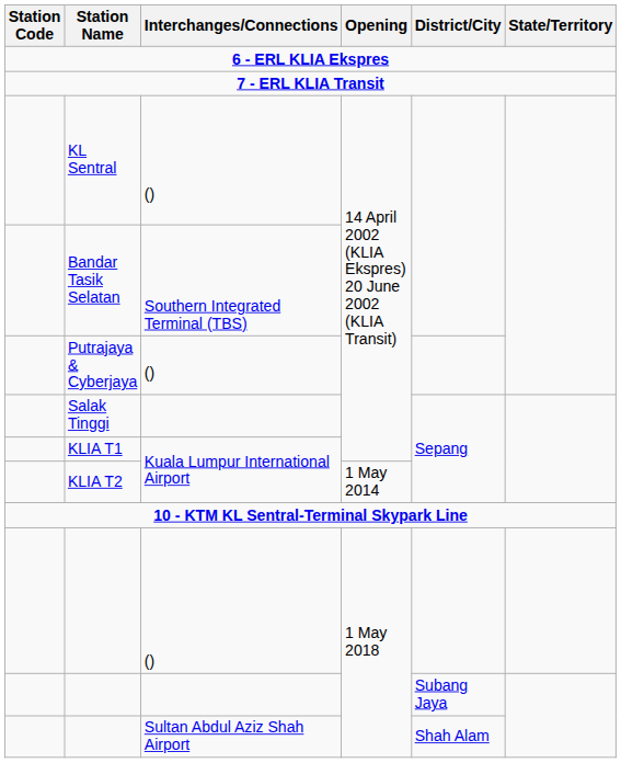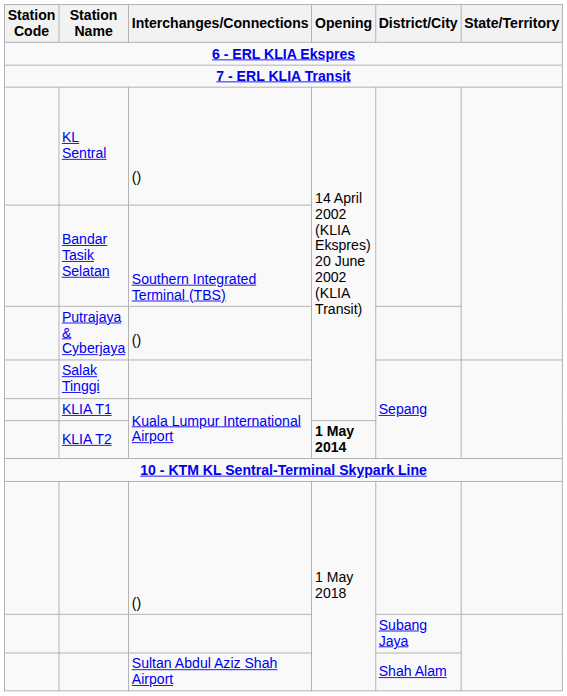KLIA T2 | Opening: normal -> bold
